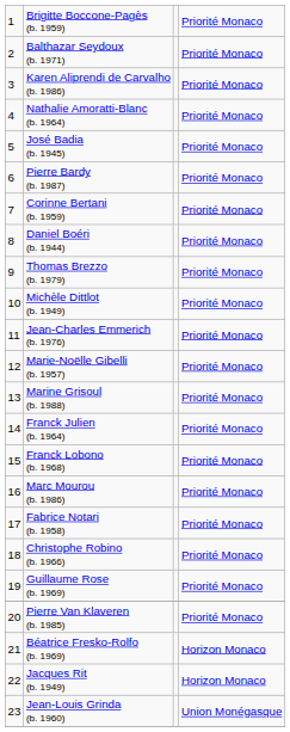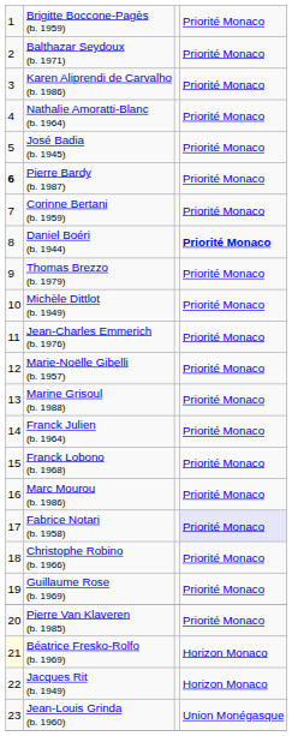Pierre Bardy (b. 1987) | column 1: normal -> bold
Daniel Boéri (b. 1944) | column 4: normal -> bold
Fabrice Notari (b. 1958) | column 4: no background -> lavender background
Béatrice Fresko-Rolfo (b. 1969) | column 1: no background -> lightyellow background
